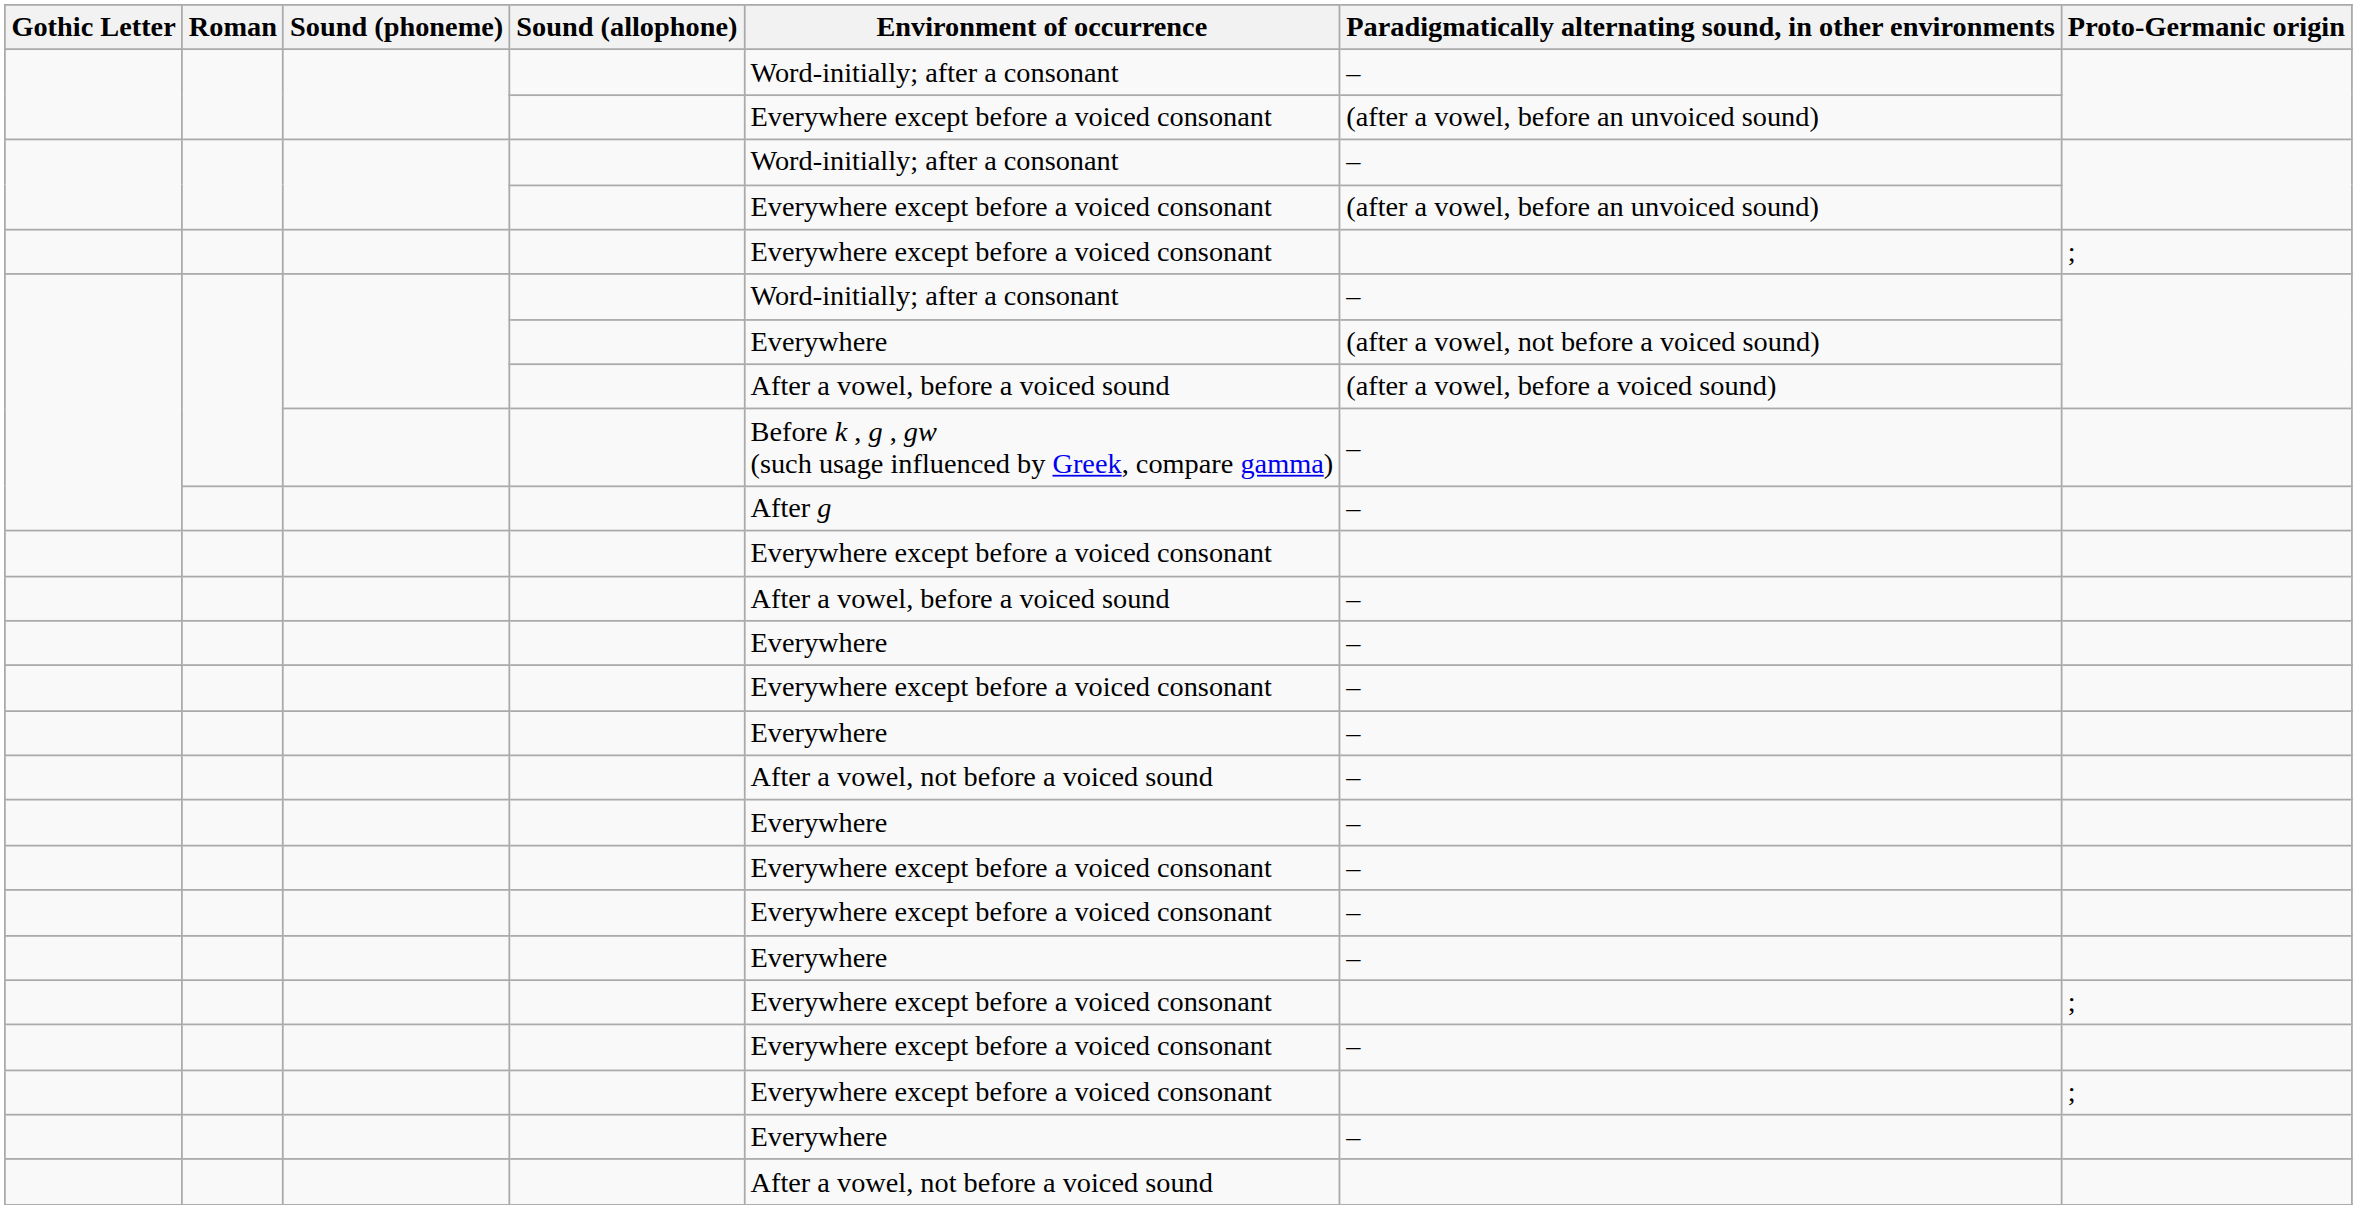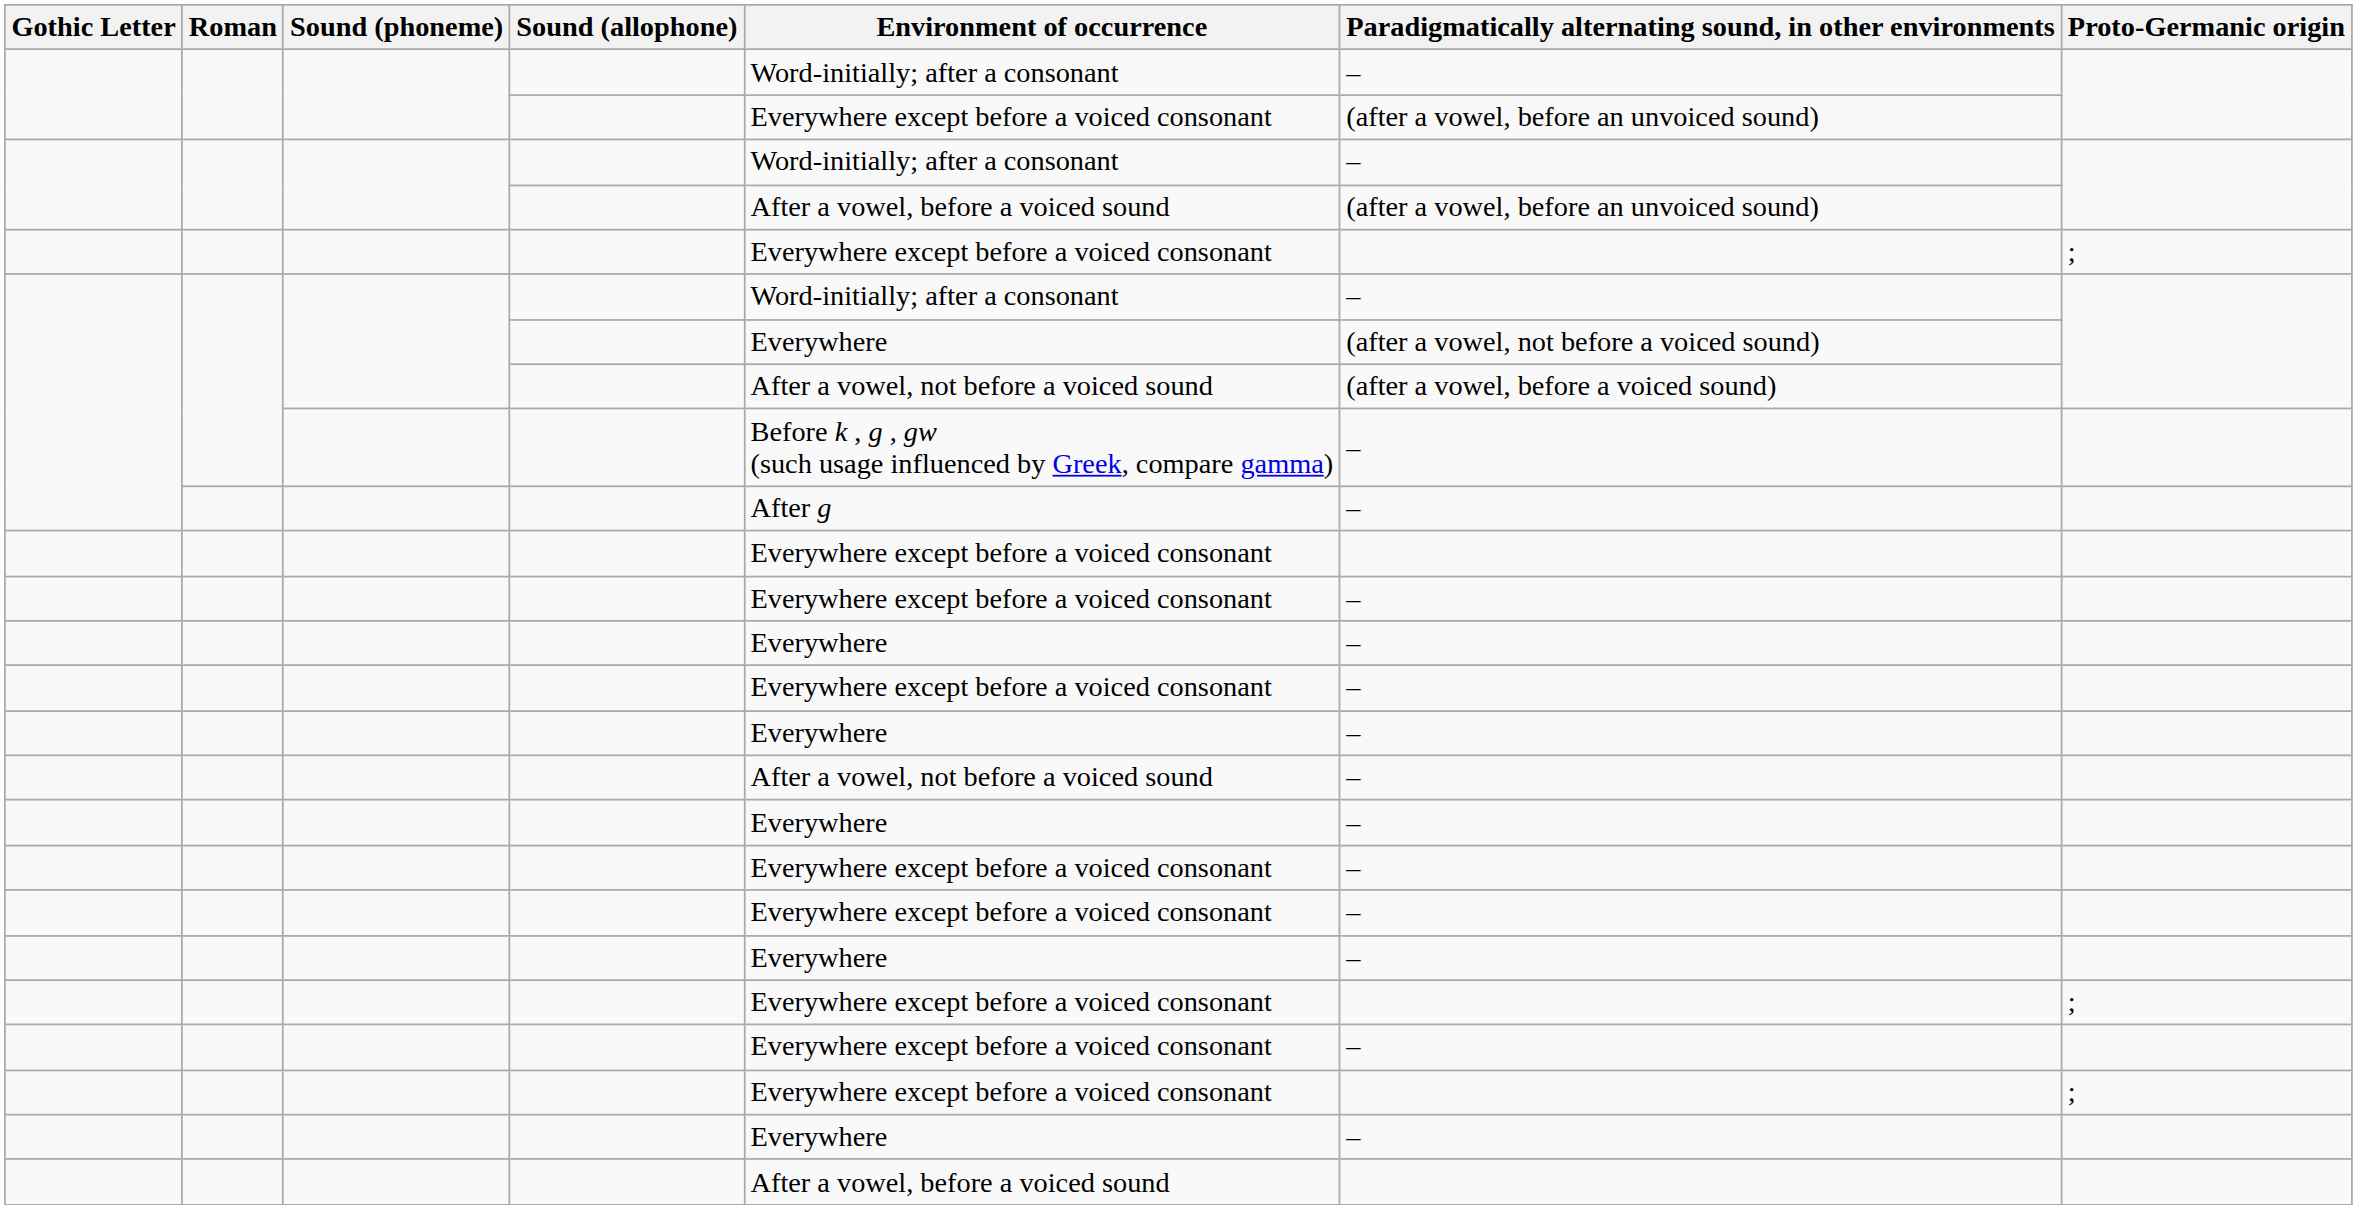row 5 | Environment of occurrence: Everywhere except before a voiced consonant -> After a vowel, before a voiced sound
row 9 | Environment of occurrence: After a vowel, before a voiced sound -> After a vowel, not before a voiced sound
row 13 | Environment of occurrence: After a vowel, before a voiced sound -> Everywhere except before a voiced consonant
row 26 | Environment of occurrence: After a vowel, not before a voiced sound -> After a vowel, before a voiced sound
